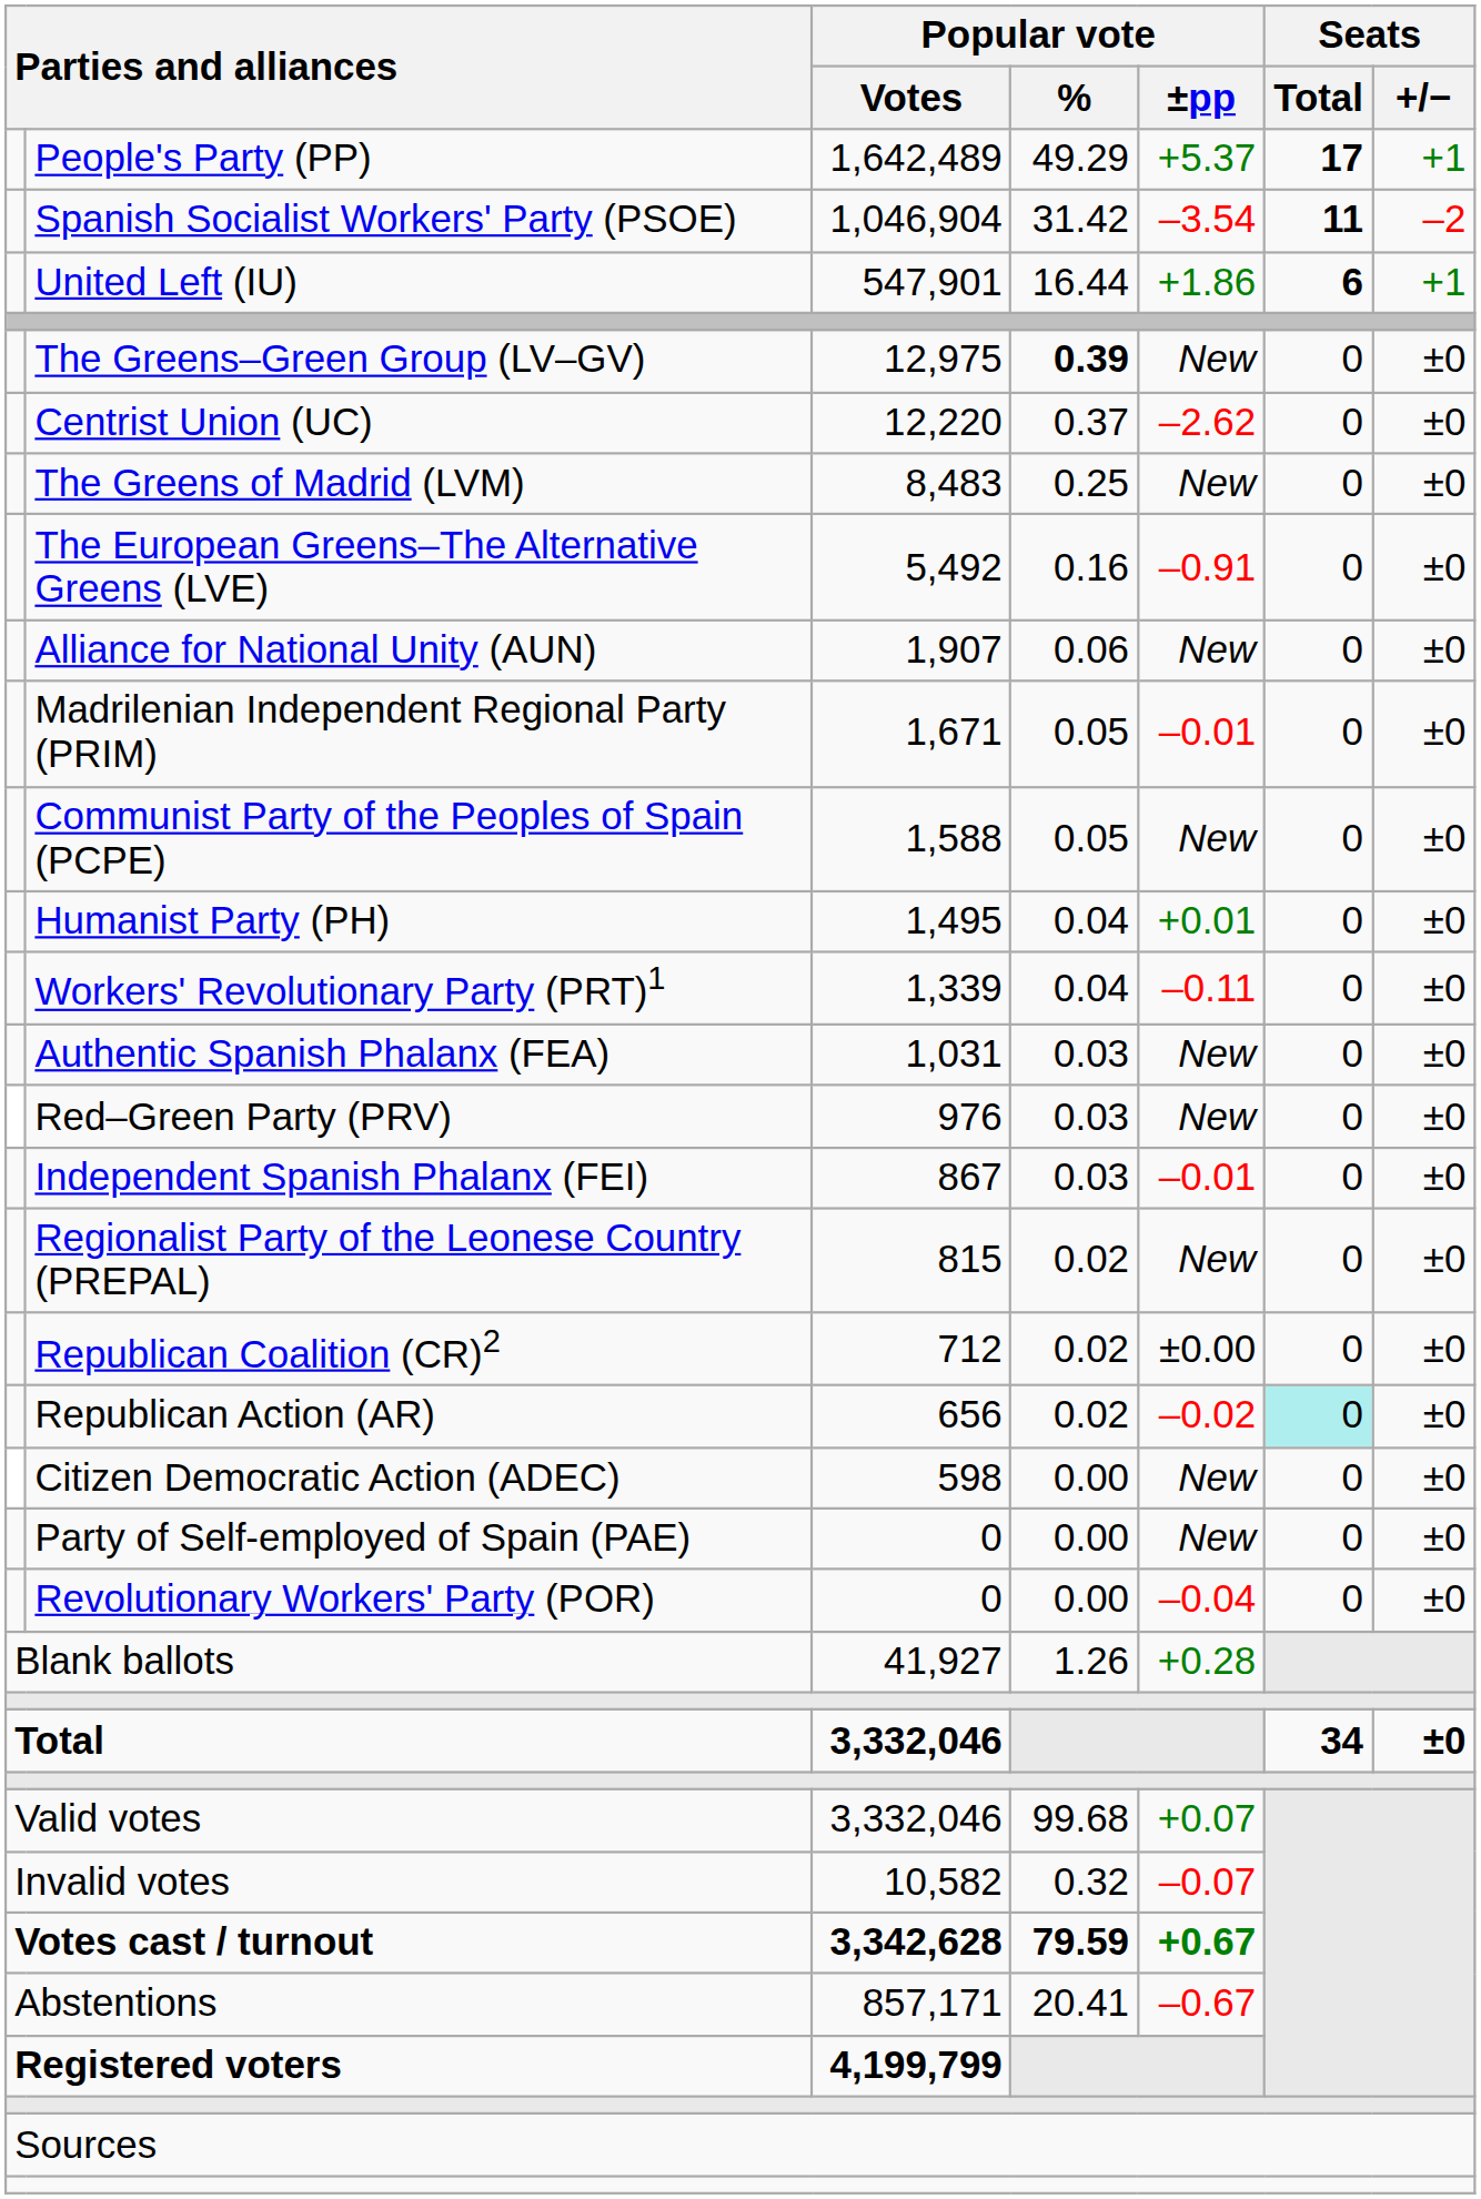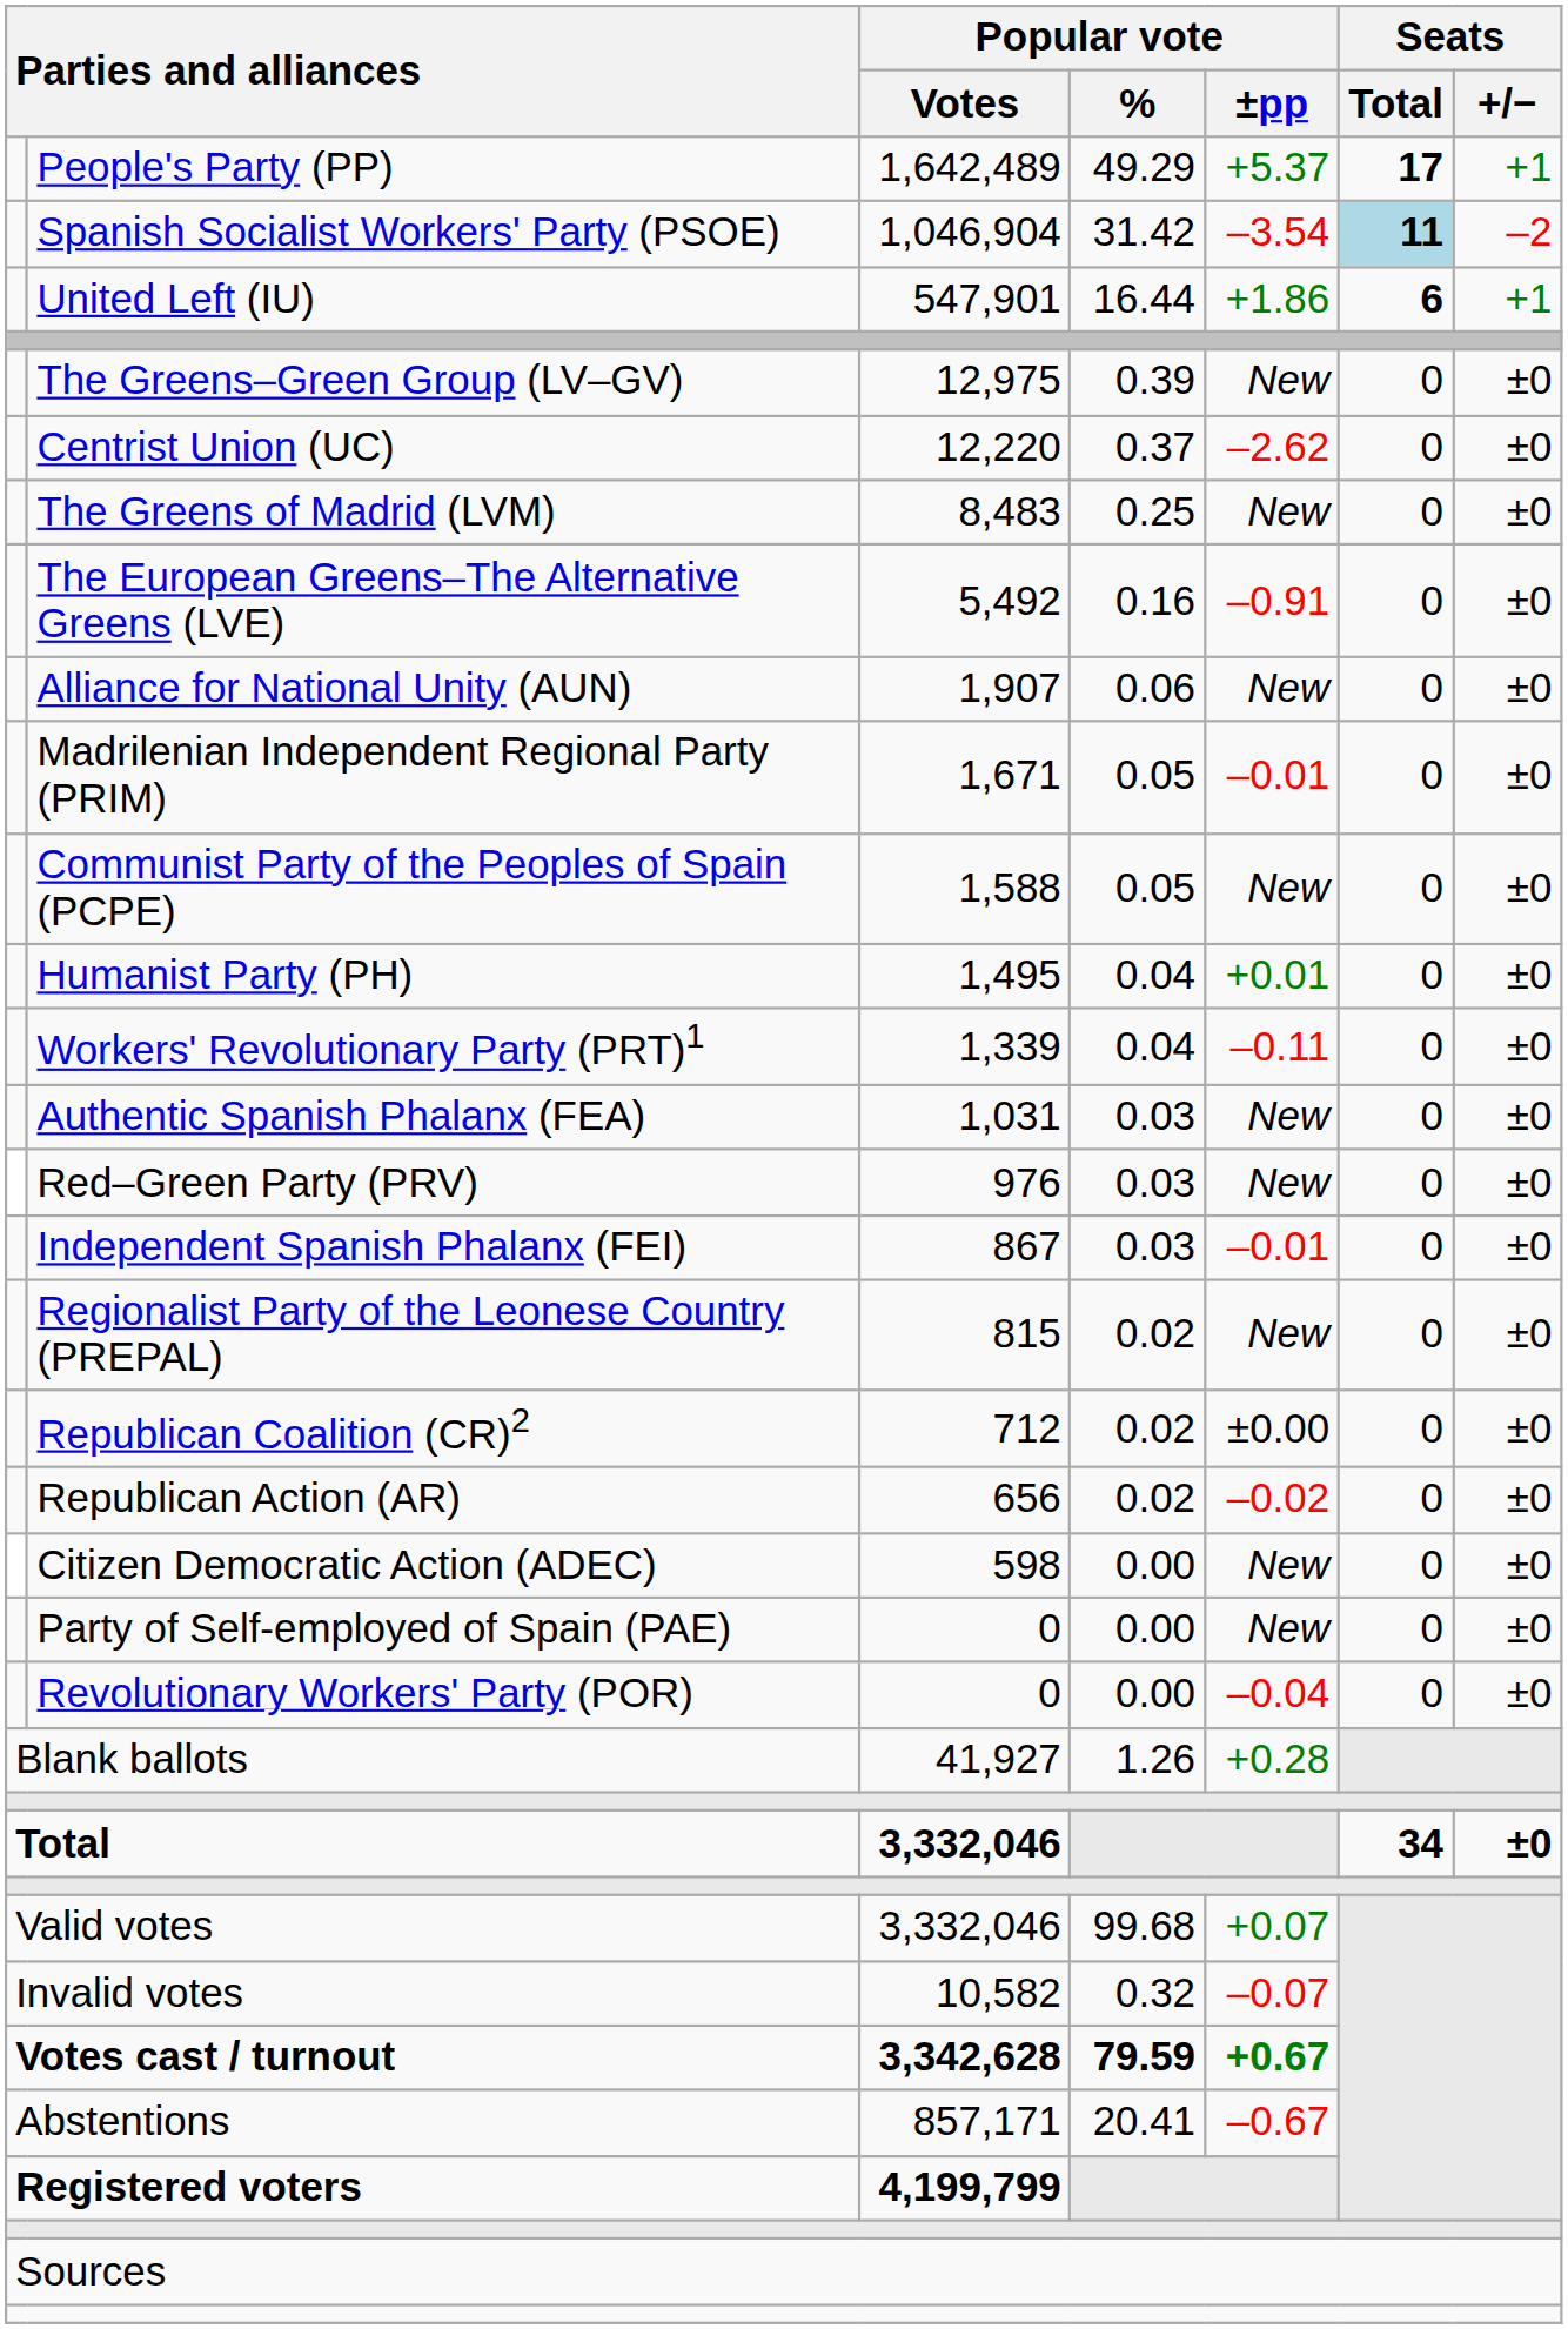Spanish Socialist Workers' Party (PSOE) | Seats / Total: no background -> lightblue background
The Greens–Green Group (LV–GV) | Popular vote / %: bold -> normal
Republican Action (AR) | Seats / Total: paleturquoise background -> no background
